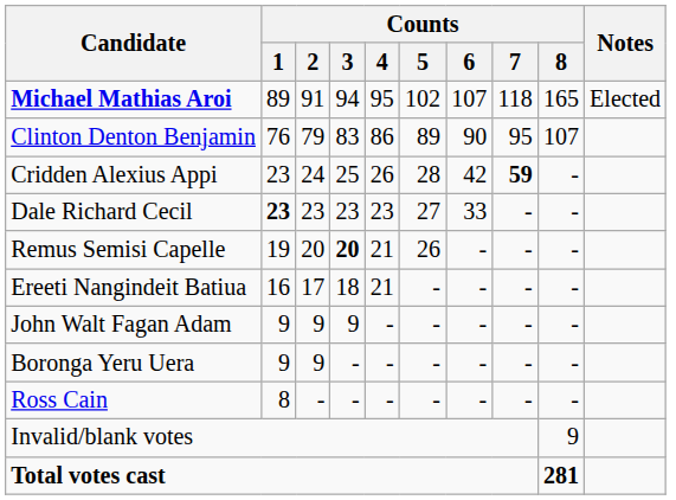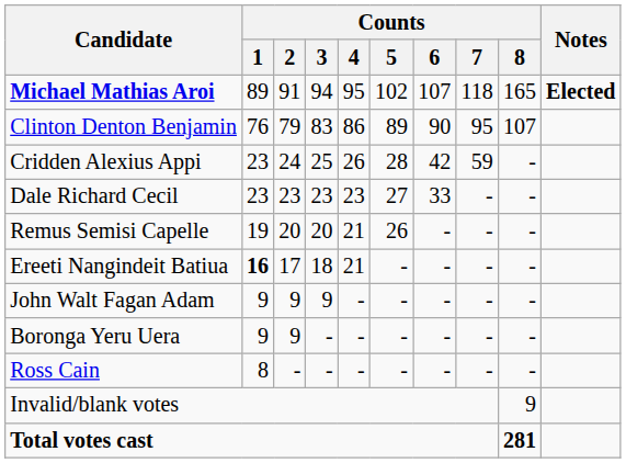Michael Mathias Aroi | Notes: normal -> bold
Cridden Alexius Appi | Counts / 7: bold -> normal
Dale Richard Cecil | Counts / 1: bold -> normal
Remus Semisi Capelle | Counts / 3: bold -> normal
Ereeti Nangindeit Batiua | Counts / 1: normal -> bold
